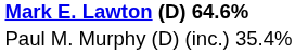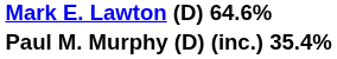row 2 | column 1: normal -> bold
